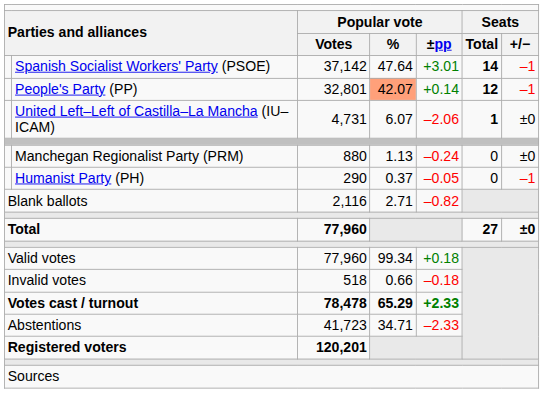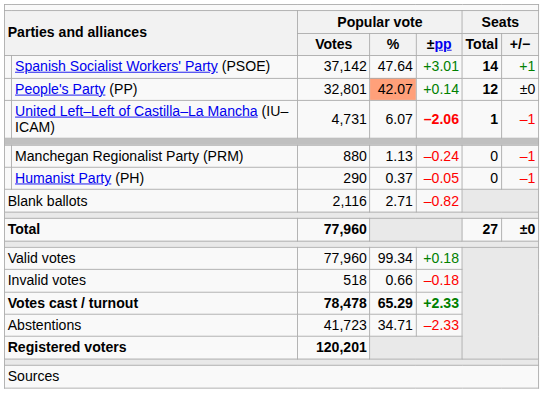Spanish Socialist Workers' Party (PSOE) | column 7: –1 -> +1
People's Party (PP) | column 7: –1 -> ±0
United Left–Left of Castilla–La Mancha (IU–ICAM) | column 5: normal -> bold
United Left–Left of Castilla–La Mancha (IU–ICAM) | column 7: ±0 -> –1
Manchegan Regionalist Party (PRM) | column 7: ±0 -> –1
